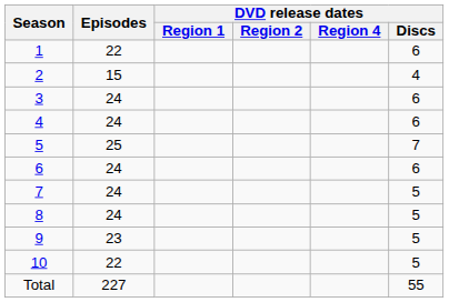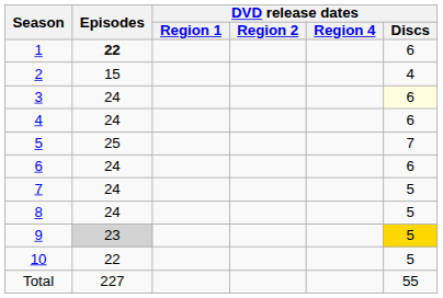1 | Episodes: normal -> bold
3 | DVD release dates / Discs: no background -> lightyellow background
9 | Episodes: no background -> lightgrey background
9 | DVD release dates / Discs: no background -> gold background
